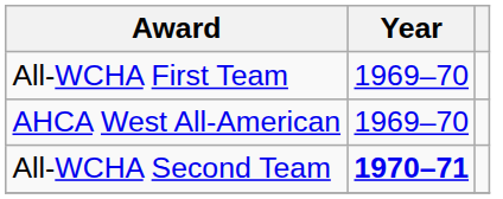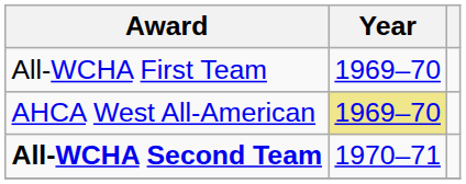row 3 | Year: no background -> khaki background
row 4 | Award: normal -> bold
row 4 | Year: bold -> normal
